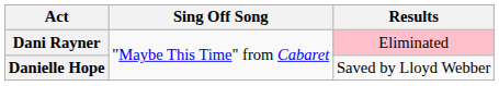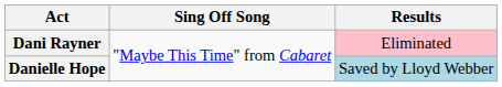Danielle Hope | Results: no background -> lightblue background
